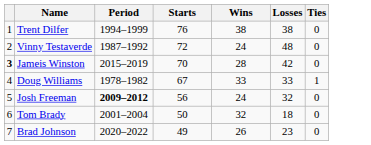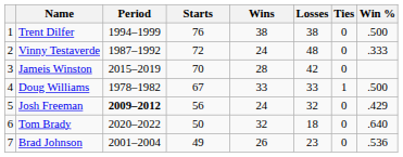+ column: Win % | .500 | .333 | .500 | .429 | .640 | .536
Jameis Winston | column 1: bold -> normal
Tom Brady | Period: 2001–2004 -> 2020–2022
Brad Johnson | Period: 2020–2022 -> 2001–2004
